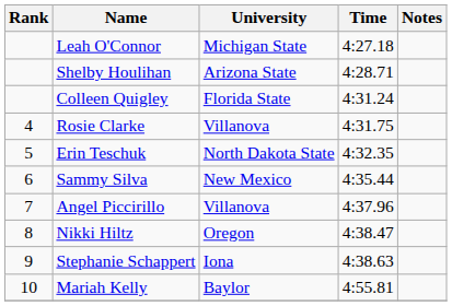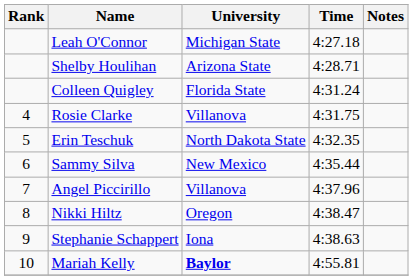Mariah Kelly | University: normal -> bold
